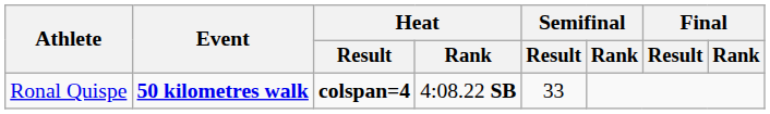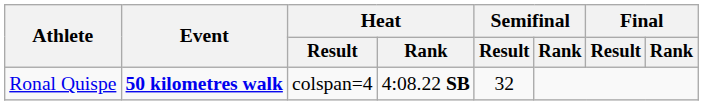Ronal Quispe | Heat / Result: bold -> normal
Ronal Quispe | Semifinal / Result: 33 -> 32
